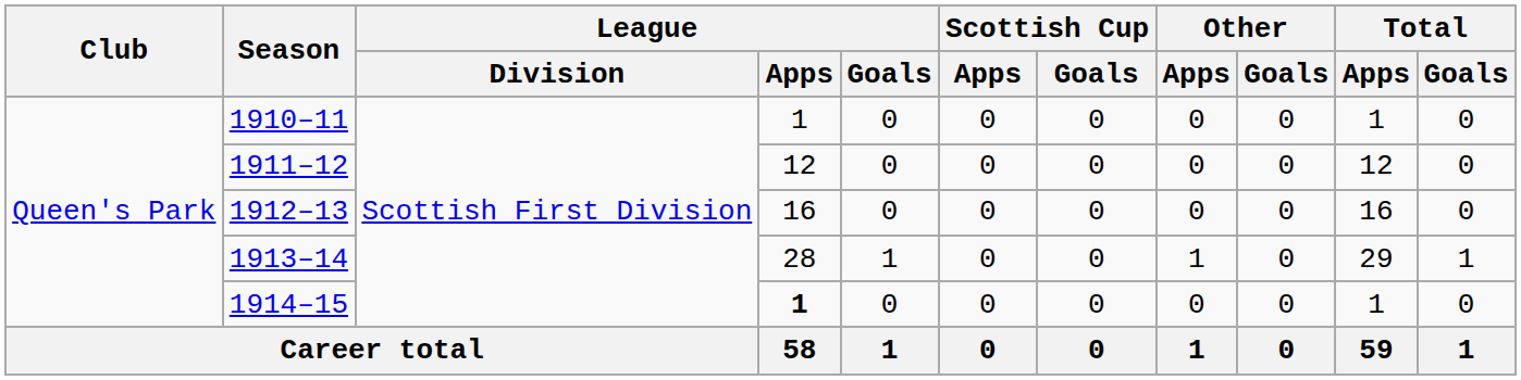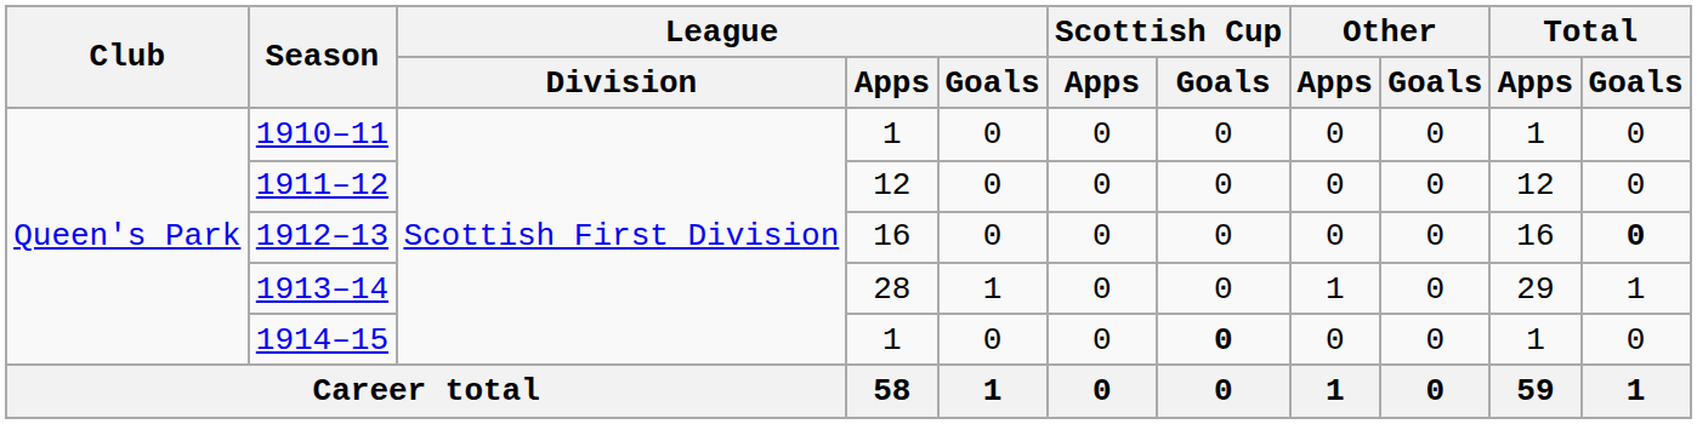1912–13 | Total / Goals: normal -> bold
1914–15 | League / Apps: bold -> normal
1914–15 | Scottish Cup / Goals: normal -> bold
